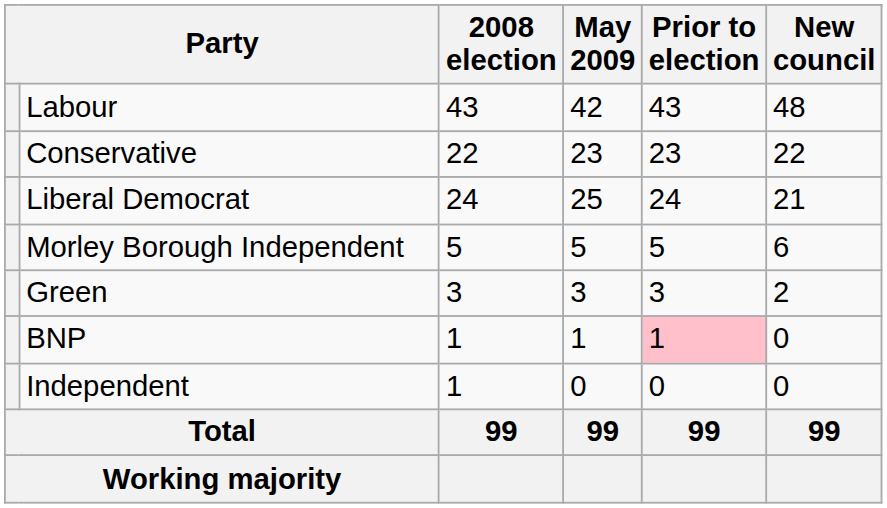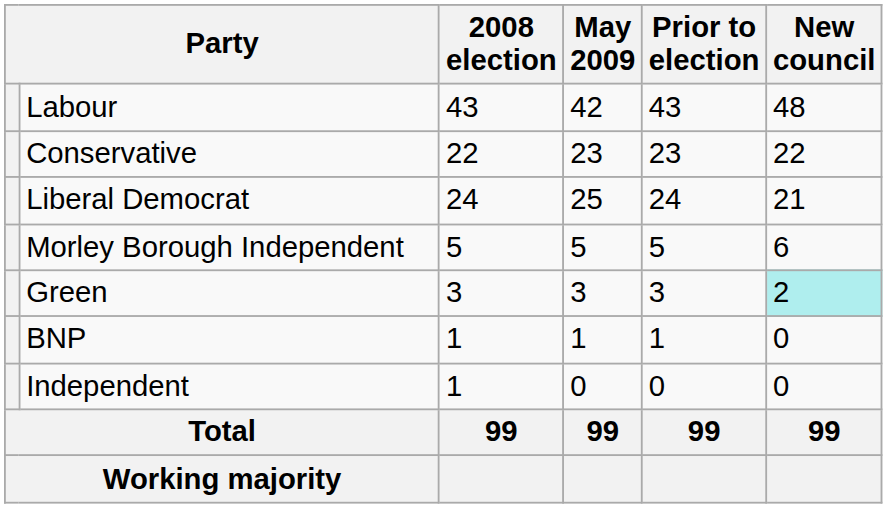Green | New council: no background -> paleturquoise background
BNP | Prior to election: pink background -> no background
